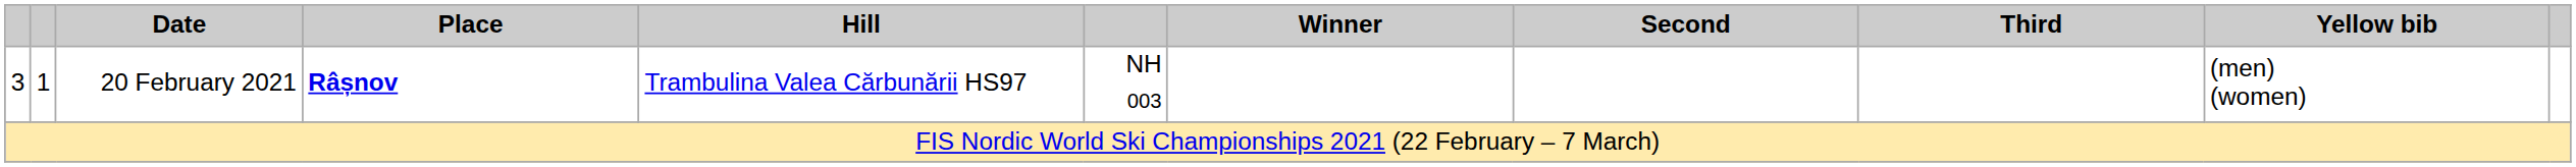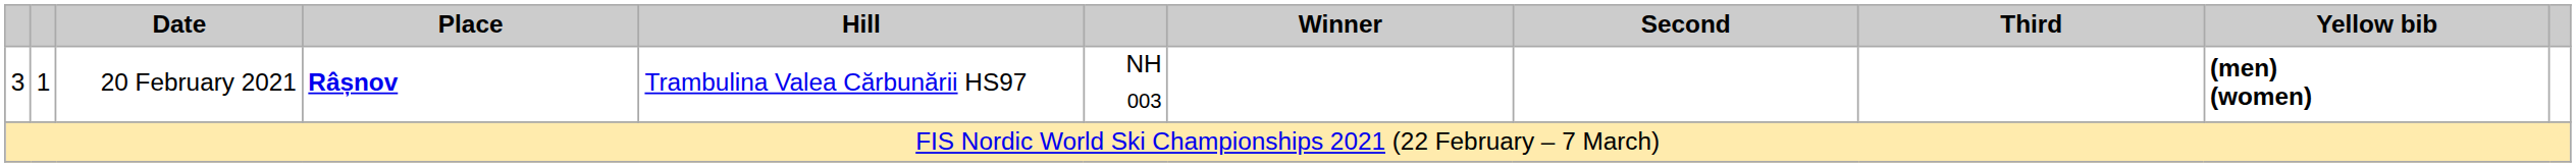3 | Yellow bib: normal -> bold
